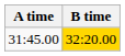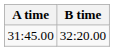31:45.00 | B time: gold background -> no background
